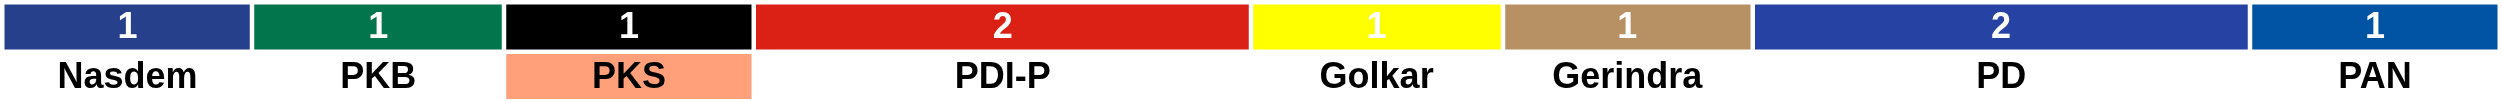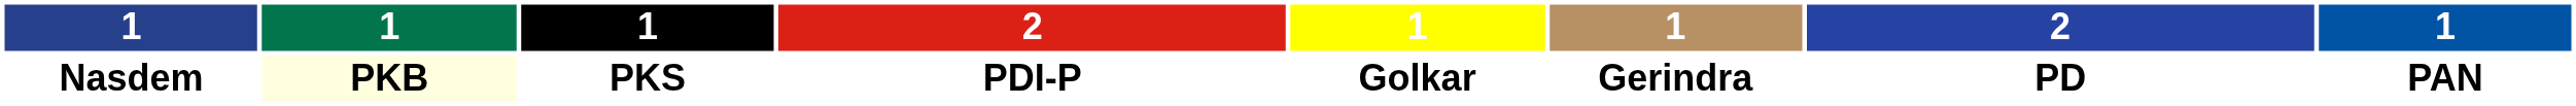Nasdem | column 2: no background -> lightyellow background
Nasdem | column 3: lightsalmon background -> no background
